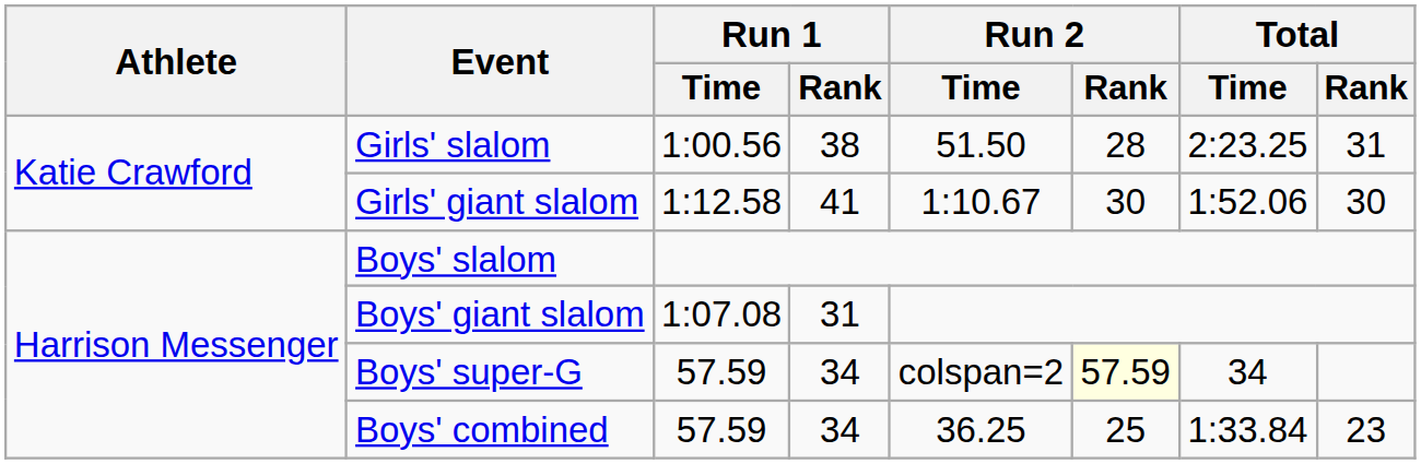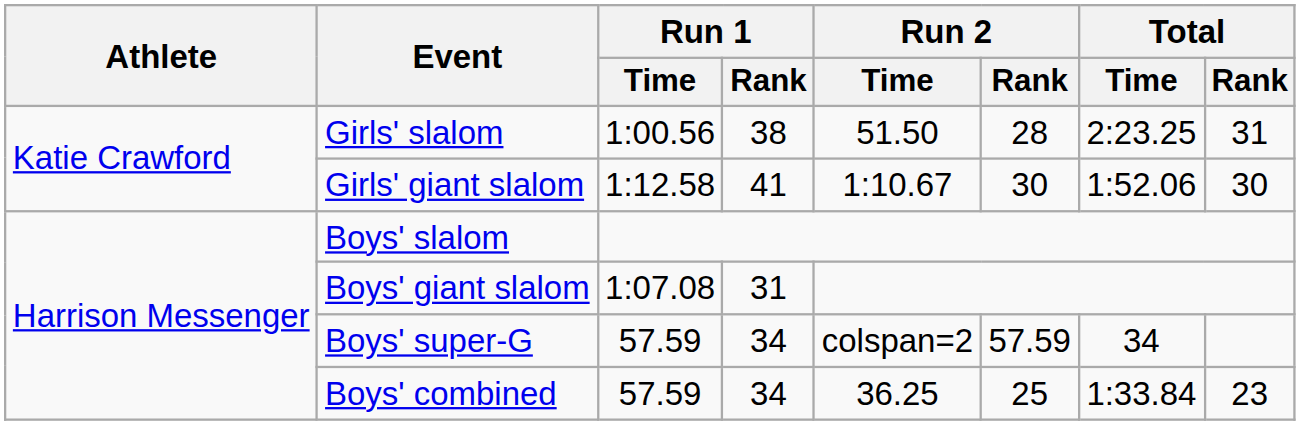Boys' super-G | Run 2 / Rank: lightyellow background -> no background
